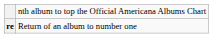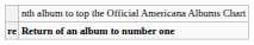re | column 2: normal -> bold
